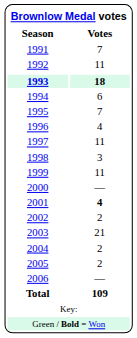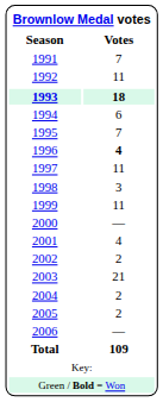1996 | Votes: normal -> bold
2001 | Votes: bold -> normal
